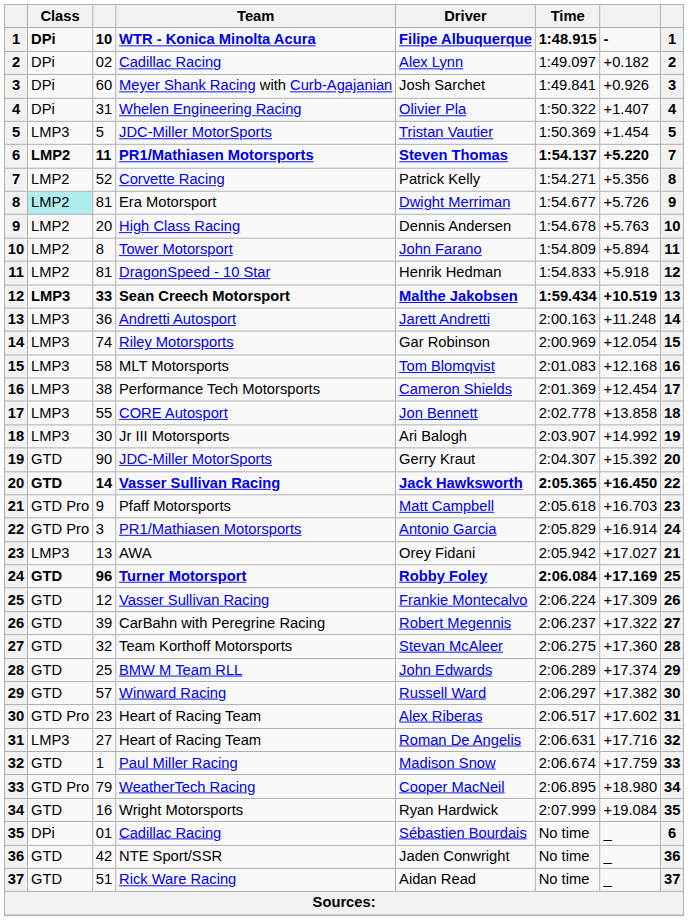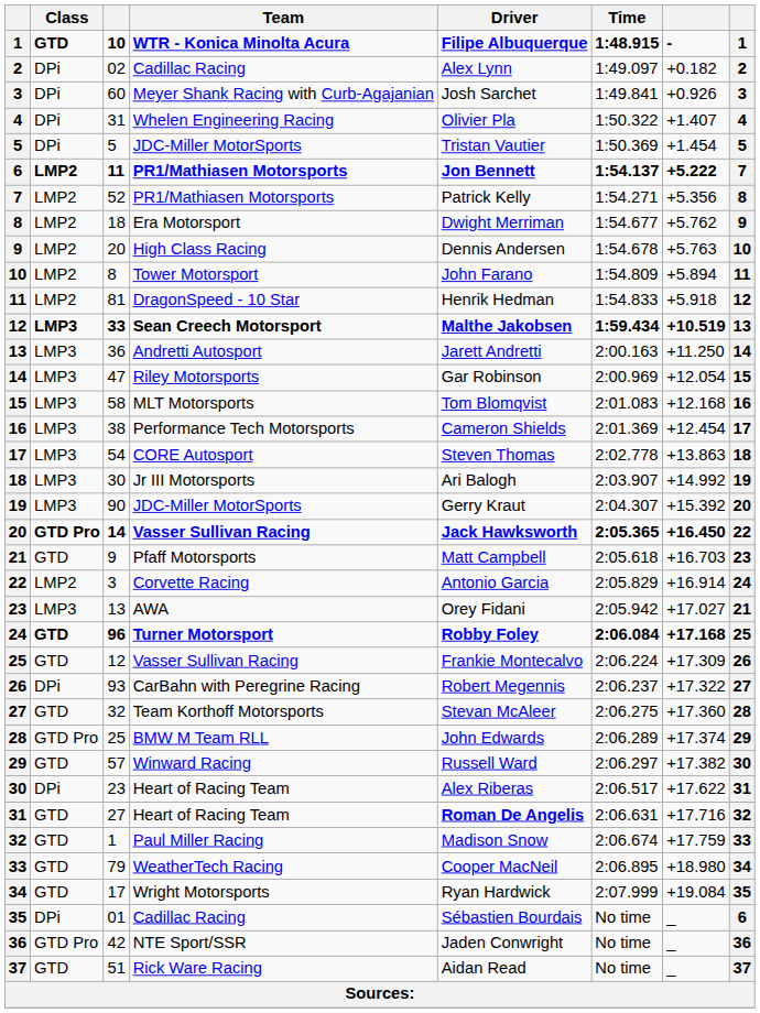row 2 | Class: DPi -> GTD
row 6 | Class: LMP3 -> DPi
row 7 | Driver: Steven Thomas -> Jon Bennett
row 7 | column 7: +5.220 -> +5.222
row 8 | Team: Corvette Racing -> PR1/Mathiasen Motorsports
row 9 | Class: paleturquoise background -> no background
row 9 | column 3: 81 -> 18
row 9 | column 7: +5.726 -> +5.762
row 14 | column 7: +11.248 -> +11.250
row 15 | column 3: 74 -> 47
row 18 | column 3: 55 -> 54
row 18 | Driver: Jon Bennett -> Steven Thomas
row 18 | column 7: +13.858 -> +13.863
row 20 | Class: GTD -> LMP3
row 21 | Class: GTD -> GTD Pro
row 22 | Class: GTD Pro -> GTD
row 23 | Class: GTD Pro -> LMP2
row 23 | Team: PR1/Mathiasen Motorsports -> Corvette Racing
row 25 | column 7: +17.169 -> +17.168
row 27 | Class: GTD -> DPi
row 27 | column 3: 39 -> 93
row 29 | Class: GTD -> GTD Pro
row 31 | Class: GTD Pro -> DPi
row 31 | column 7: +17.602 -> +17.622
row 32 | Class: LMP3 -> GTD
row 32 | Driver: normal -> bold
row 34 | Class: GTD Pro -> GTD
row 35 | column 3: 16 -> 17
row 37 | Class: GTD -> GTD Pro
